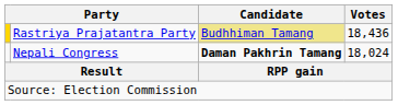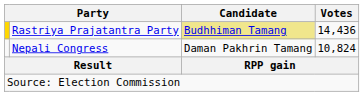Rastriya Prajatantra Party | Votes: 18,436 -> 14,436
Nepali Congress | Candidate: bold -> normal
Nepali Congress | Votes: 18,024 -> 10,824
